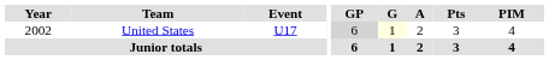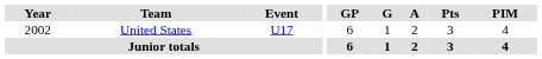United States | GP: lightgrey background -> no background
United States | G: lightyellow background -> no background
